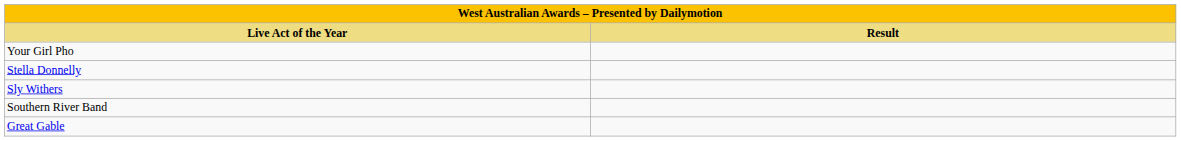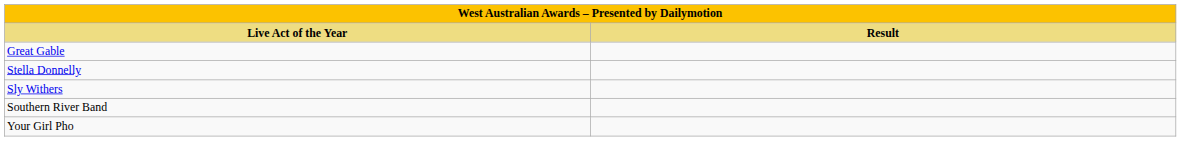rows swapped: Great Gable <-> Your Girl Pho
